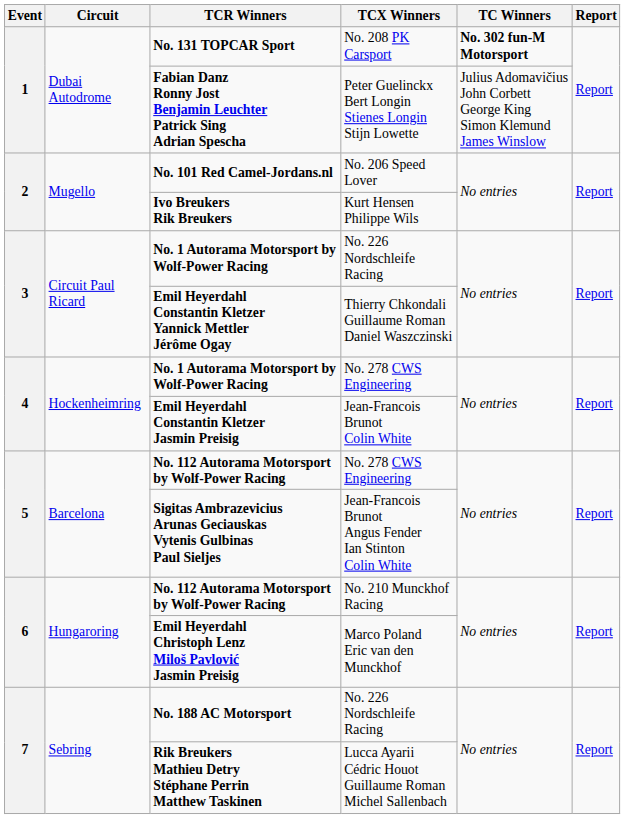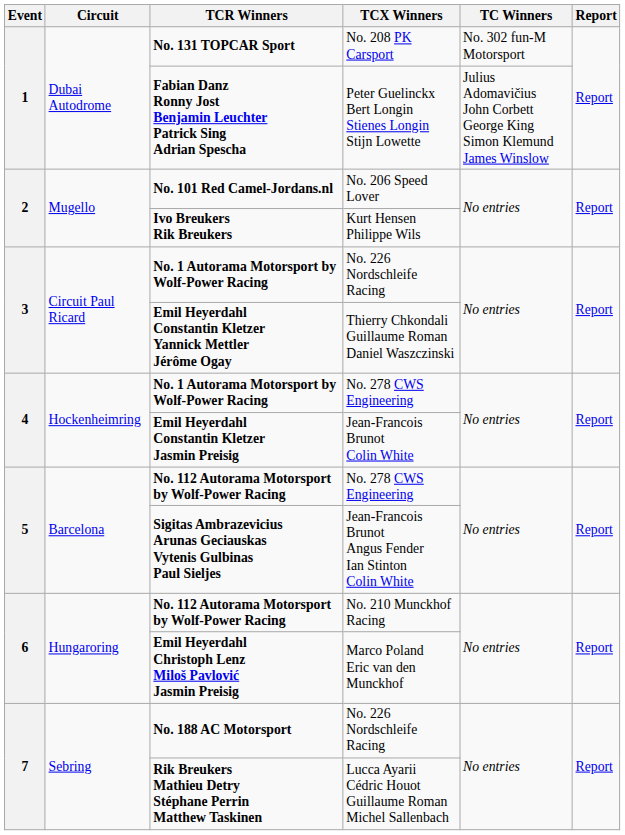No. 131 TOPCAR Sport | TC Winners: bold -> normal
